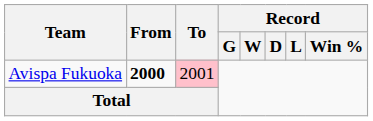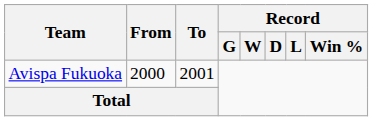Avispa Fukuoka | From: bold -> normal
Avispa Fukuoka | To: pink background -> no background
